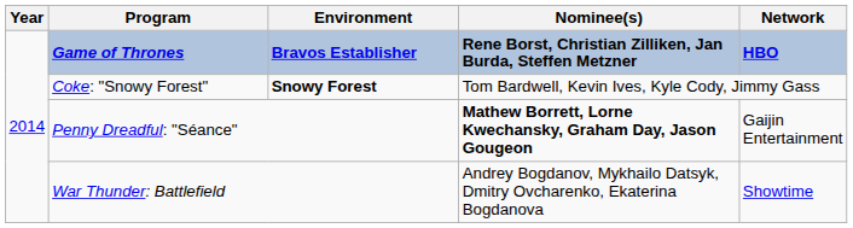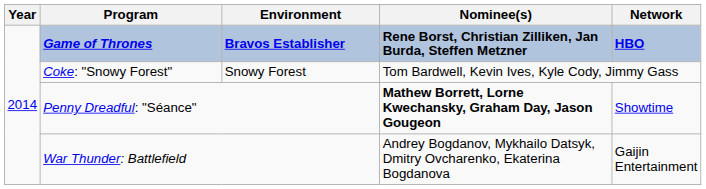Coke: "Snowy Forest" | Environment: bold -> normal
Penny Dreadful: "Séance" | Network: Gaijin Entertainment -> Showtime
War Thunder: Battlefield | Network: Showtime -> Gaijin Entertainment
